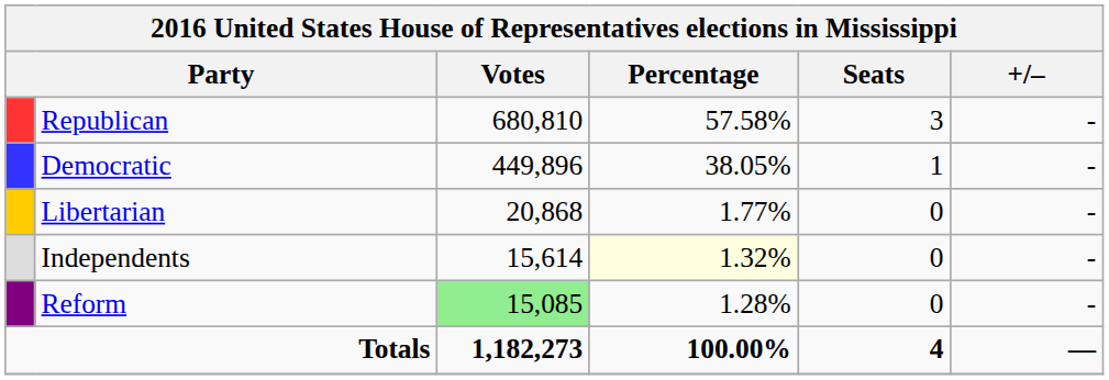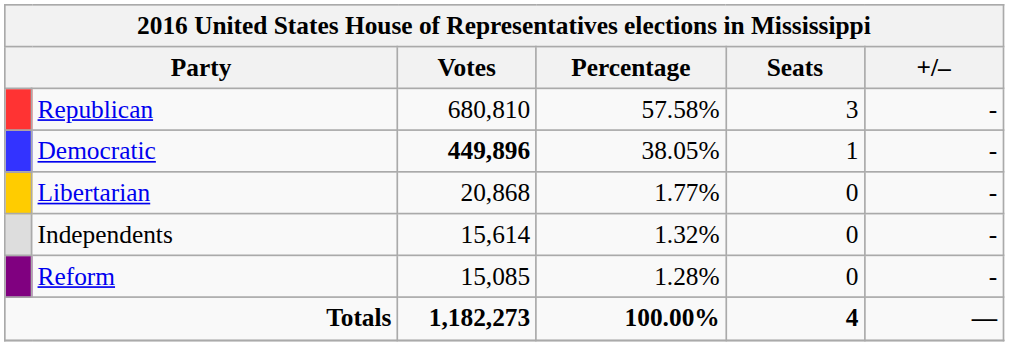Democratic | Votes: normal -> bold
Independents | Percentage: lightyellow background -> no background
Reform | Votes: lightgreen background -> no background
